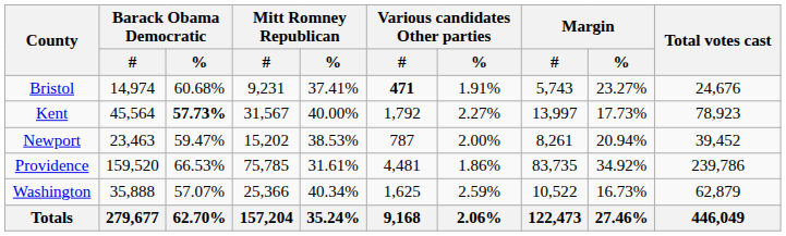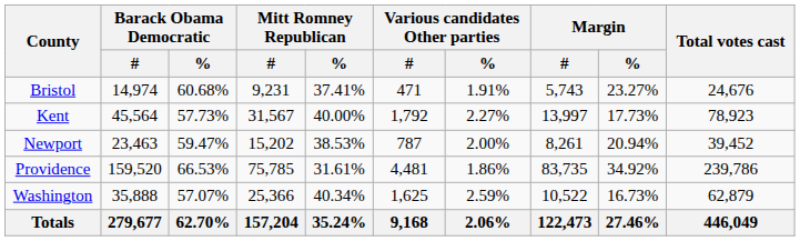Bristol | Various candidates Other parties / #: bold -> normal
Kent | Barack Obama Democratic / %: bold -> normal
